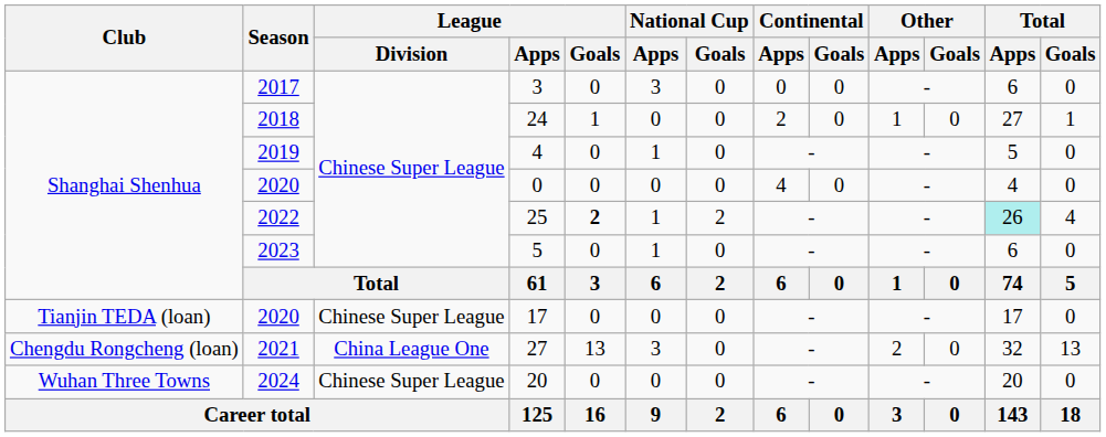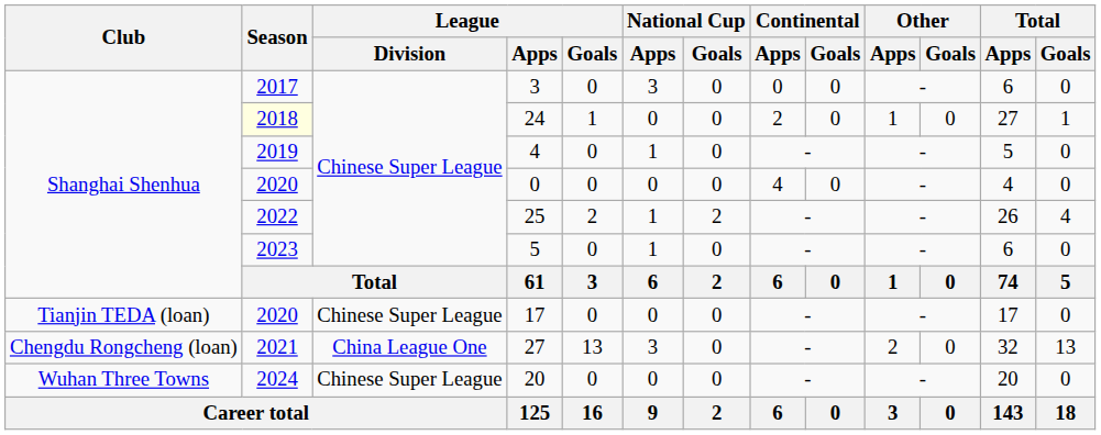24 | Season: no background -> lightyellow background
25 | League / Goals: bold -> normal
25 | Total / Apps: paleturquoise background -> no background
